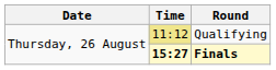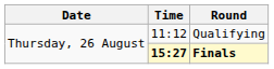Qualifying | Time: khaki background -> no background
